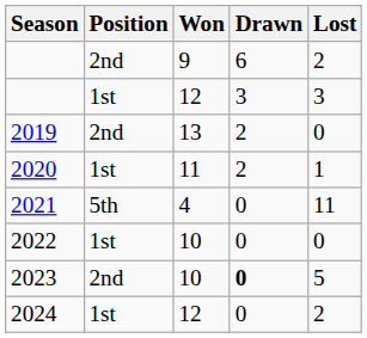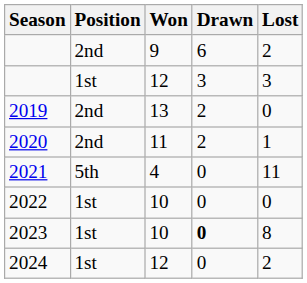2020 | Position: 1st -> 2nd
2023 | Position: 2nd -> 1st
2023 | Lost: 5 -> 8
